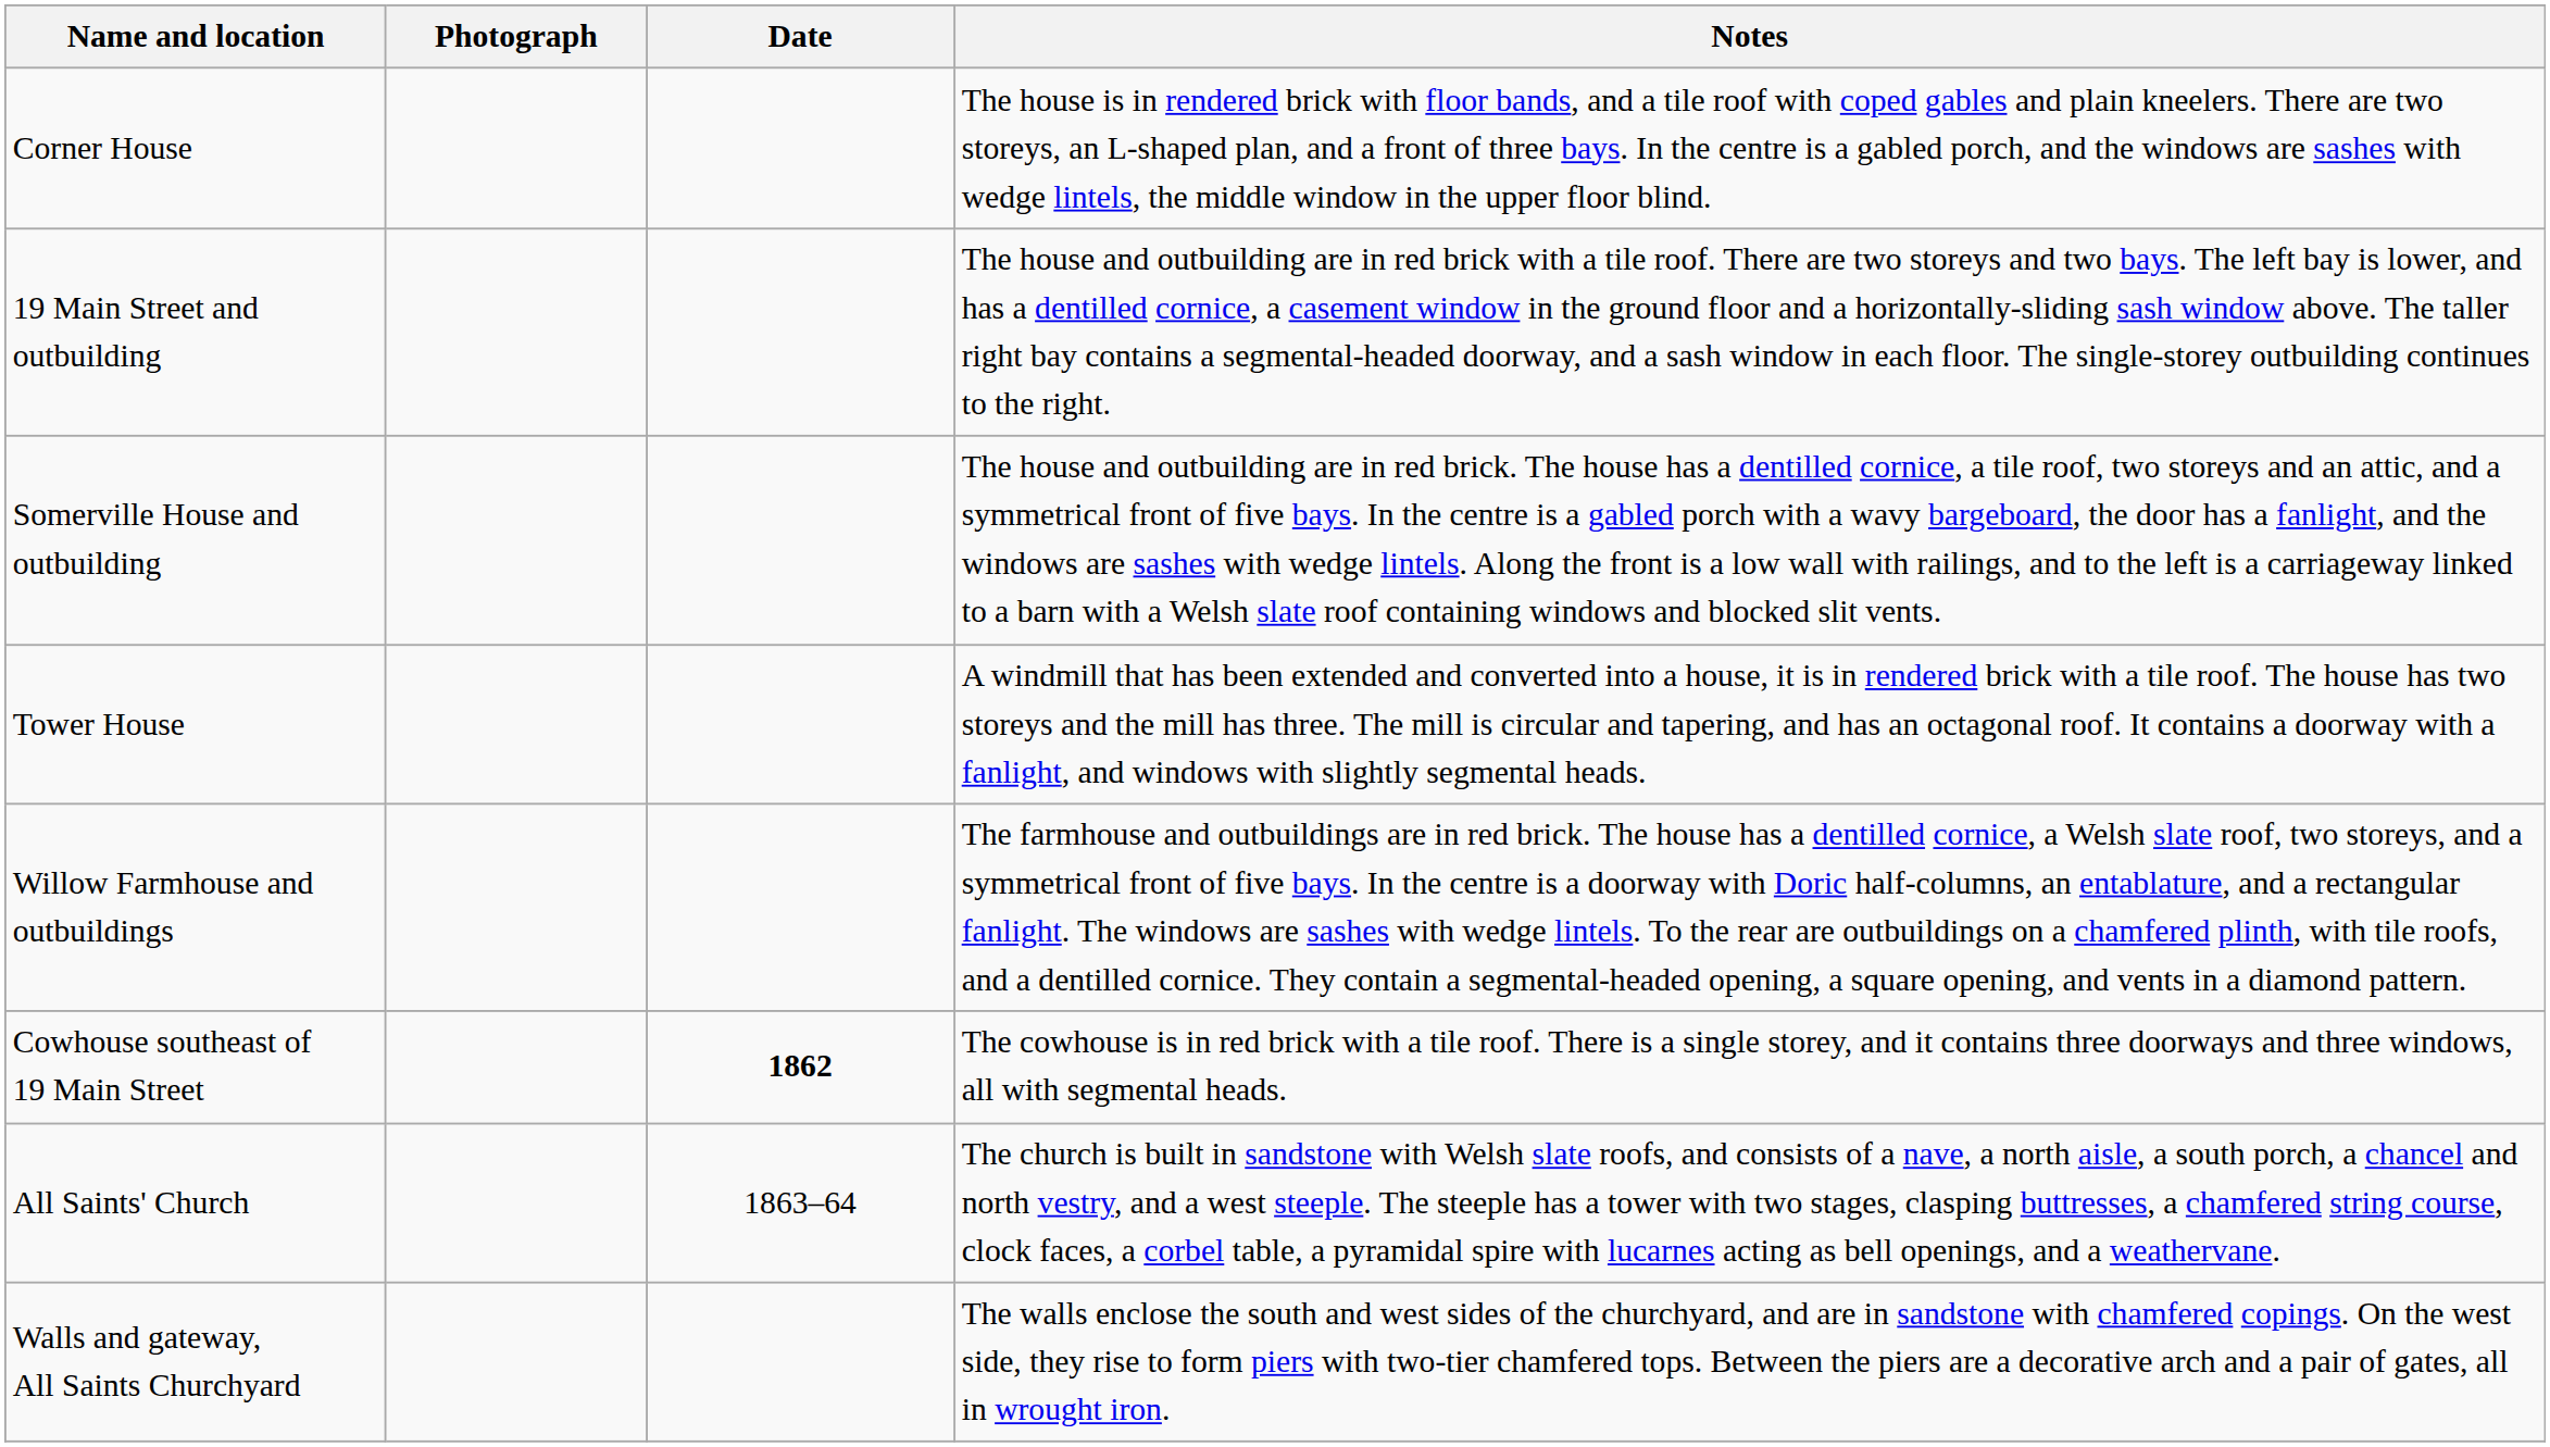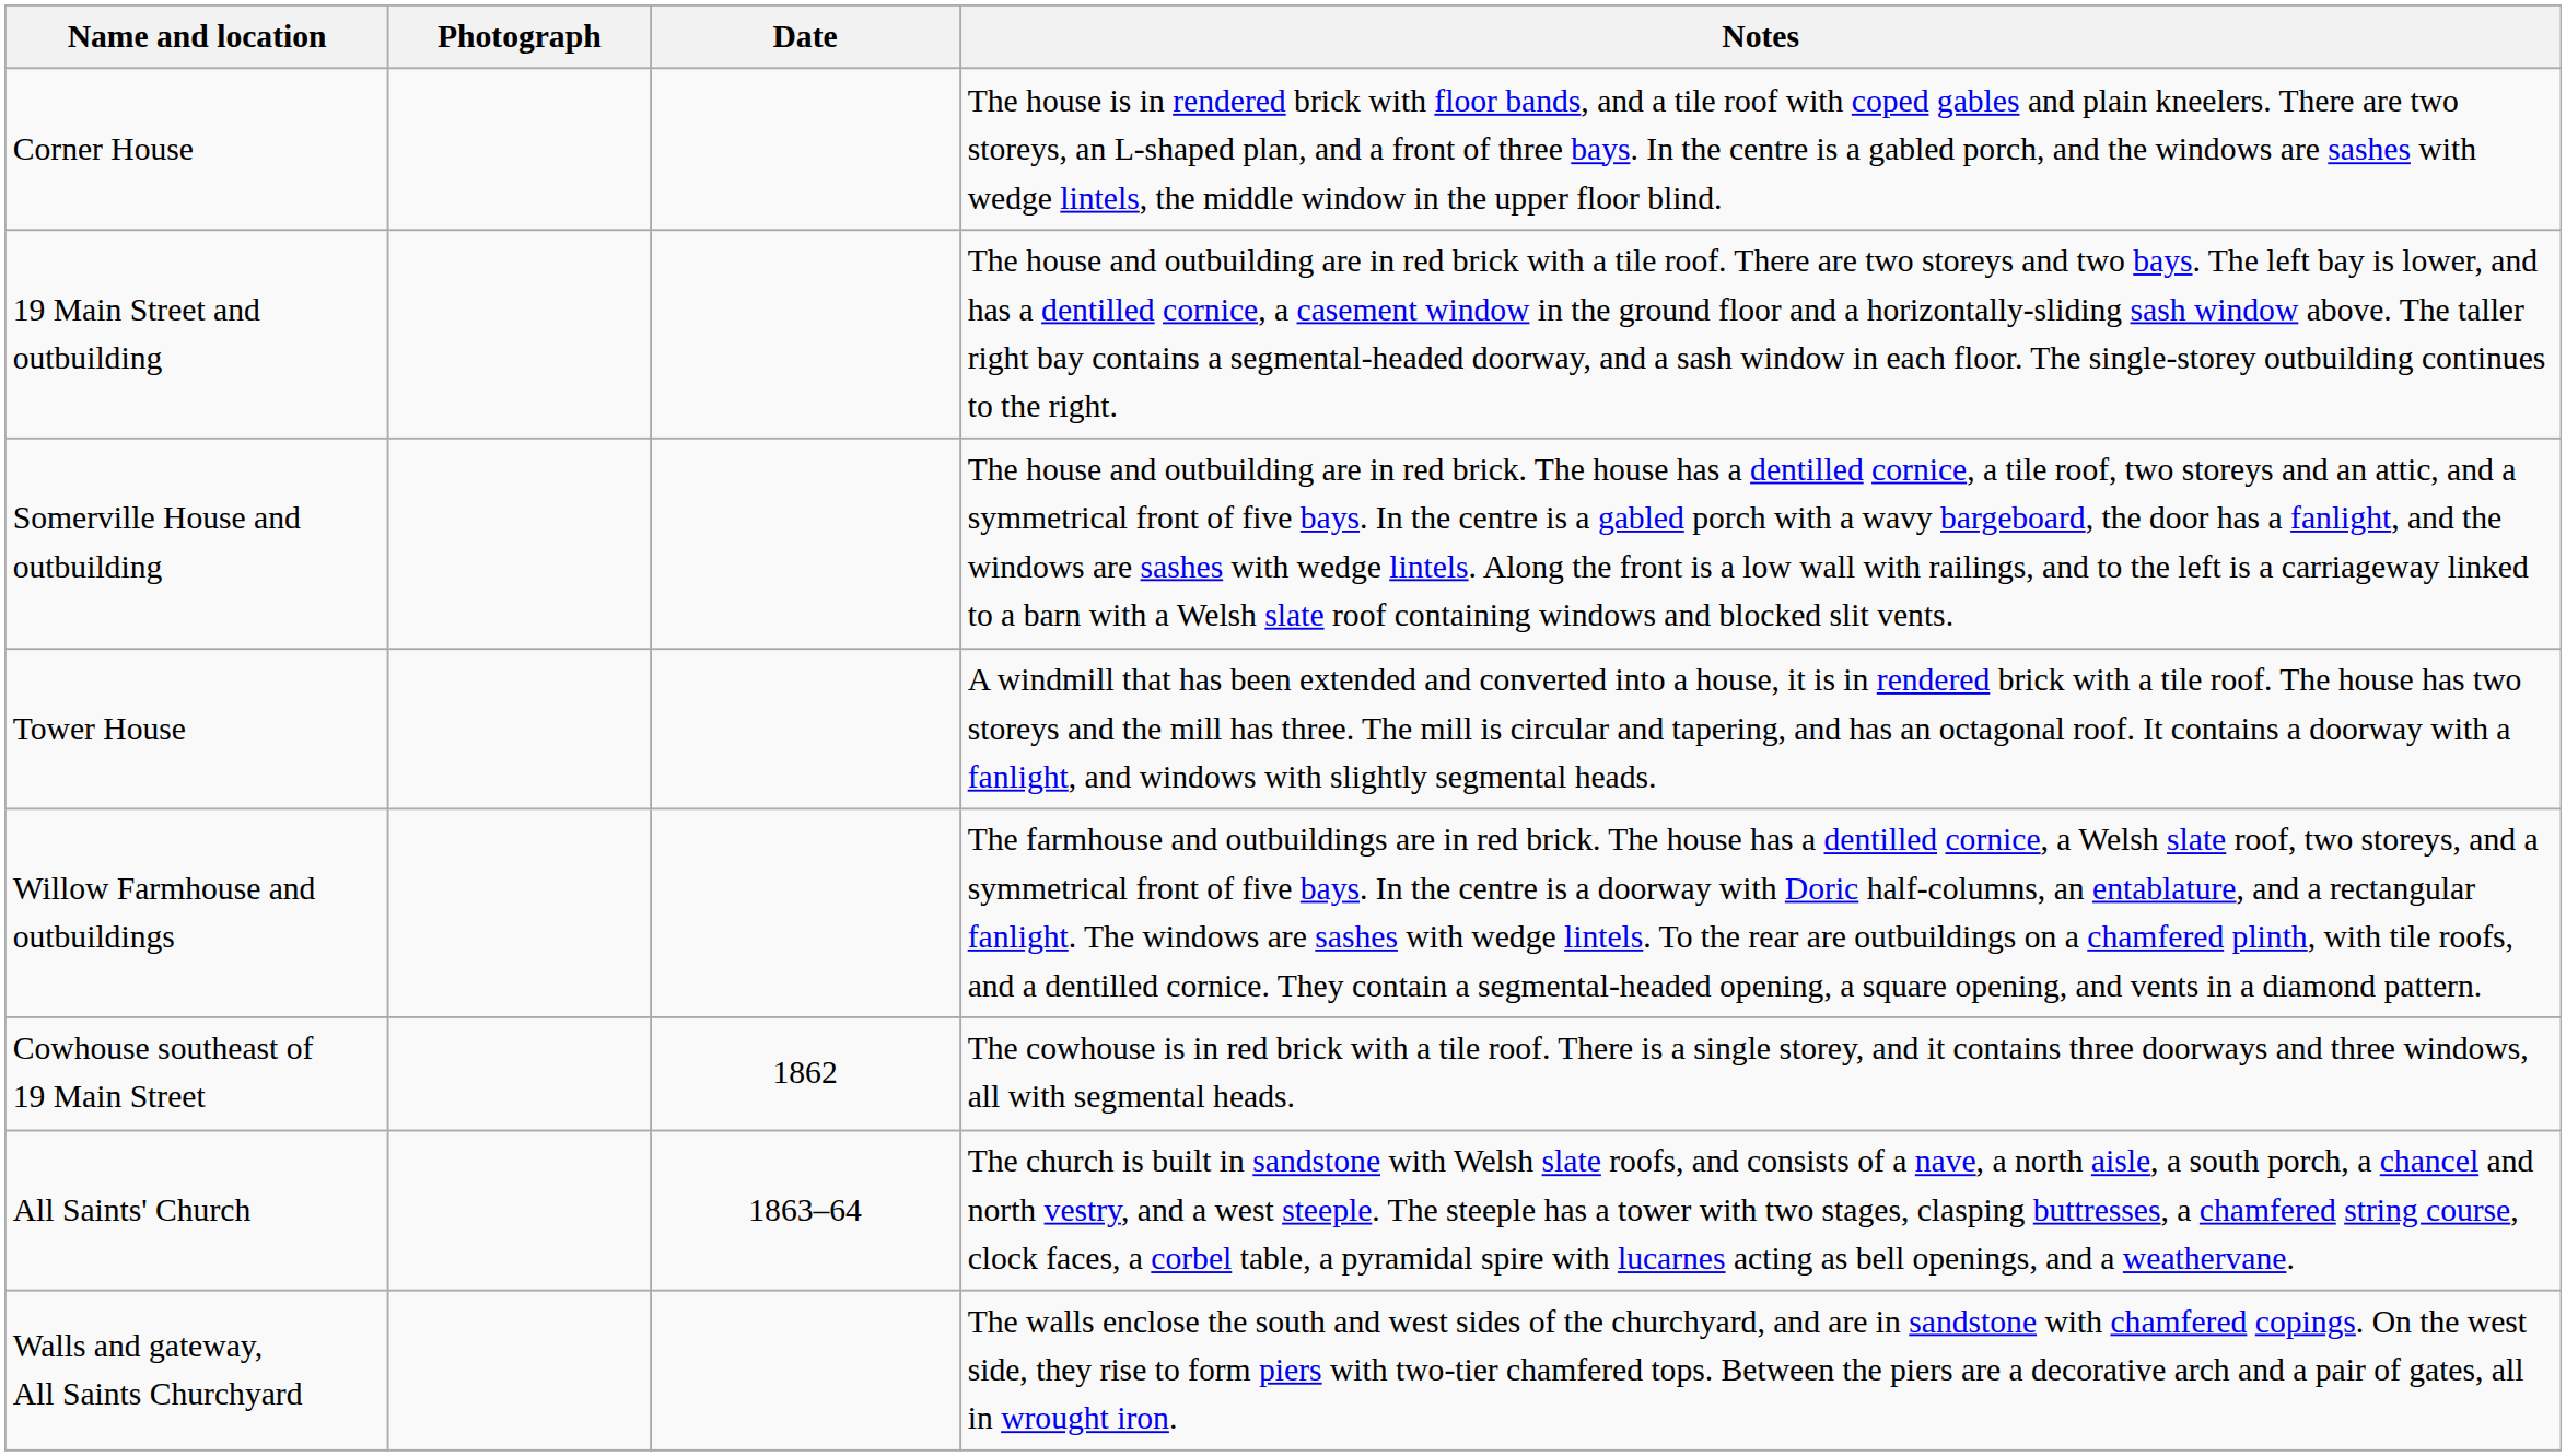Cowhouse southeast of 19 Main Street | Date: bold -> normal
